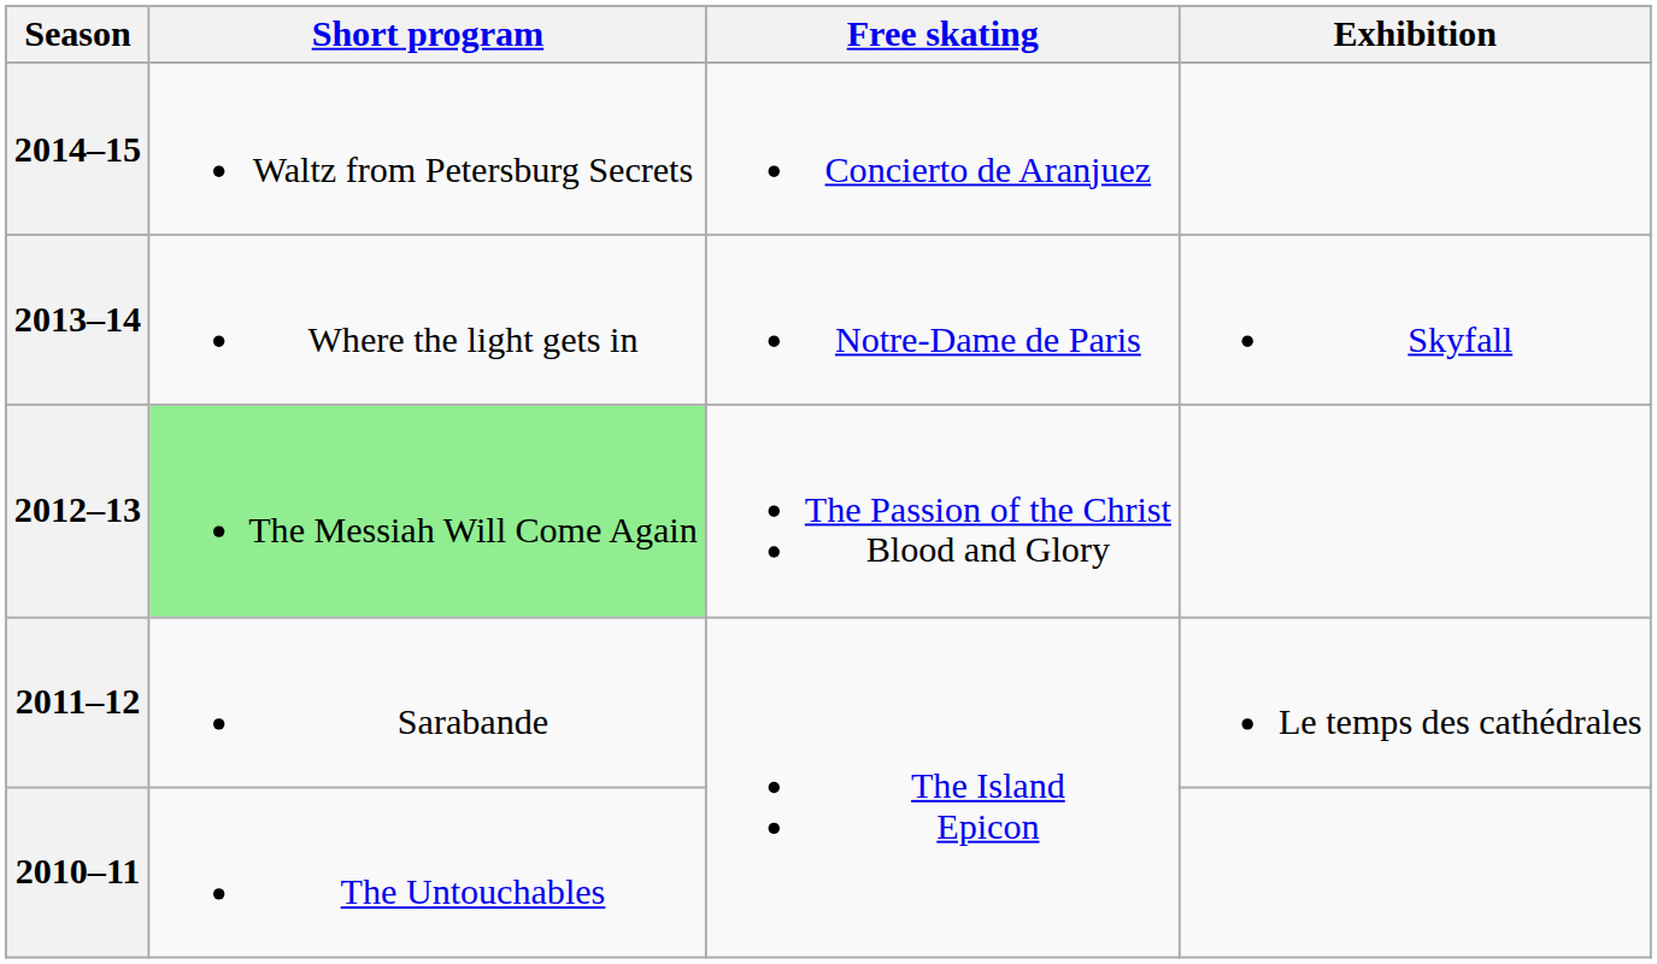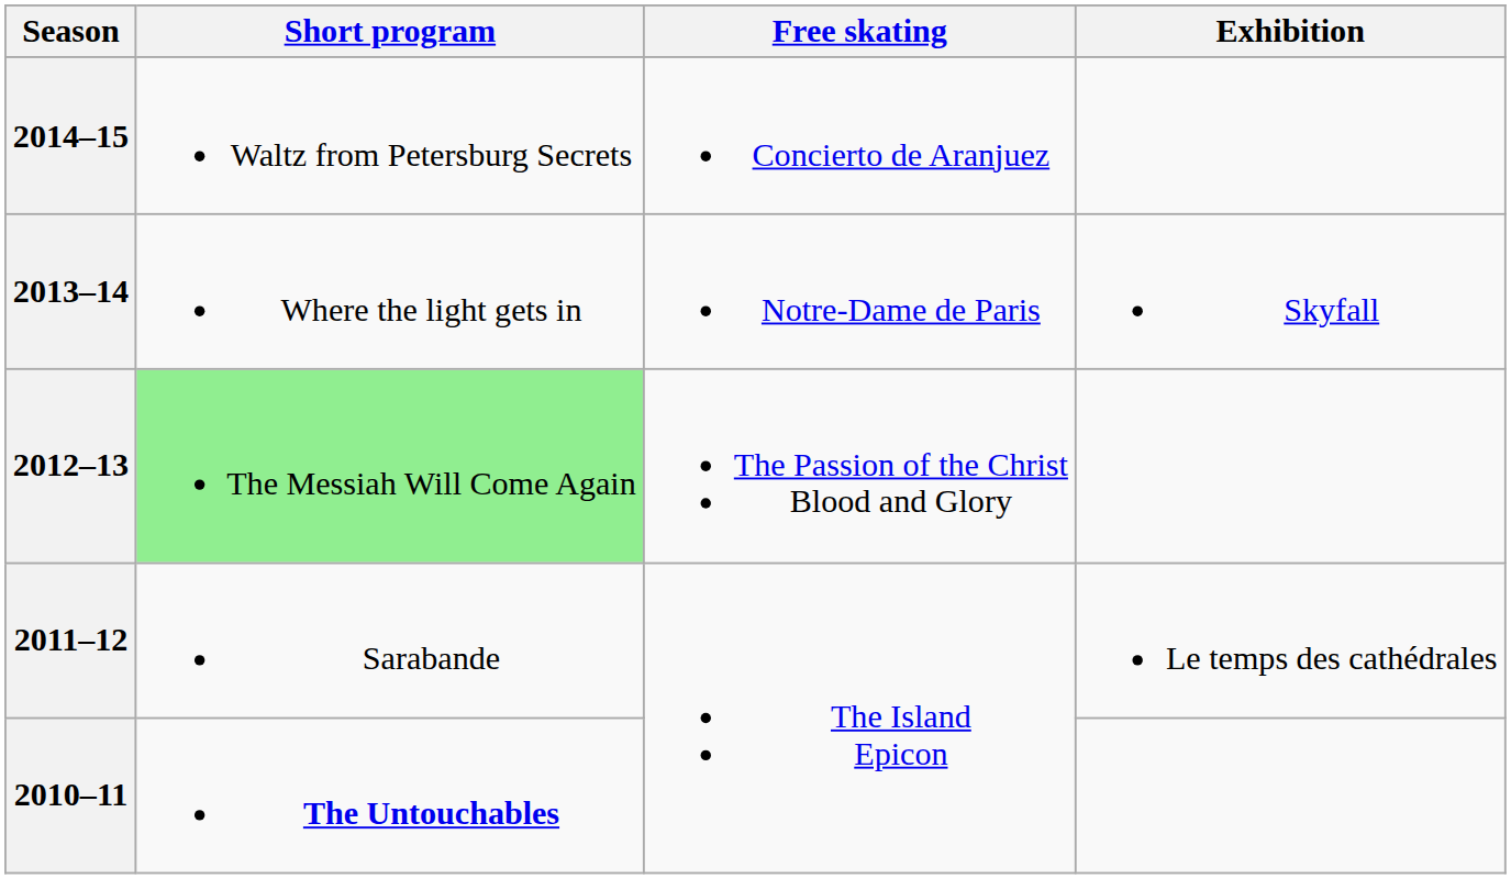2010–11 | Short program: normal -> bold
